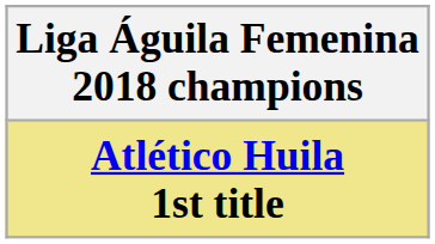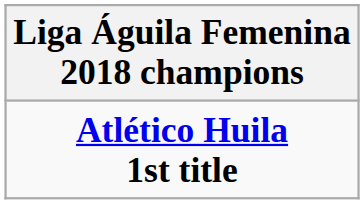row 2 | column 1: khaki background -> no background
